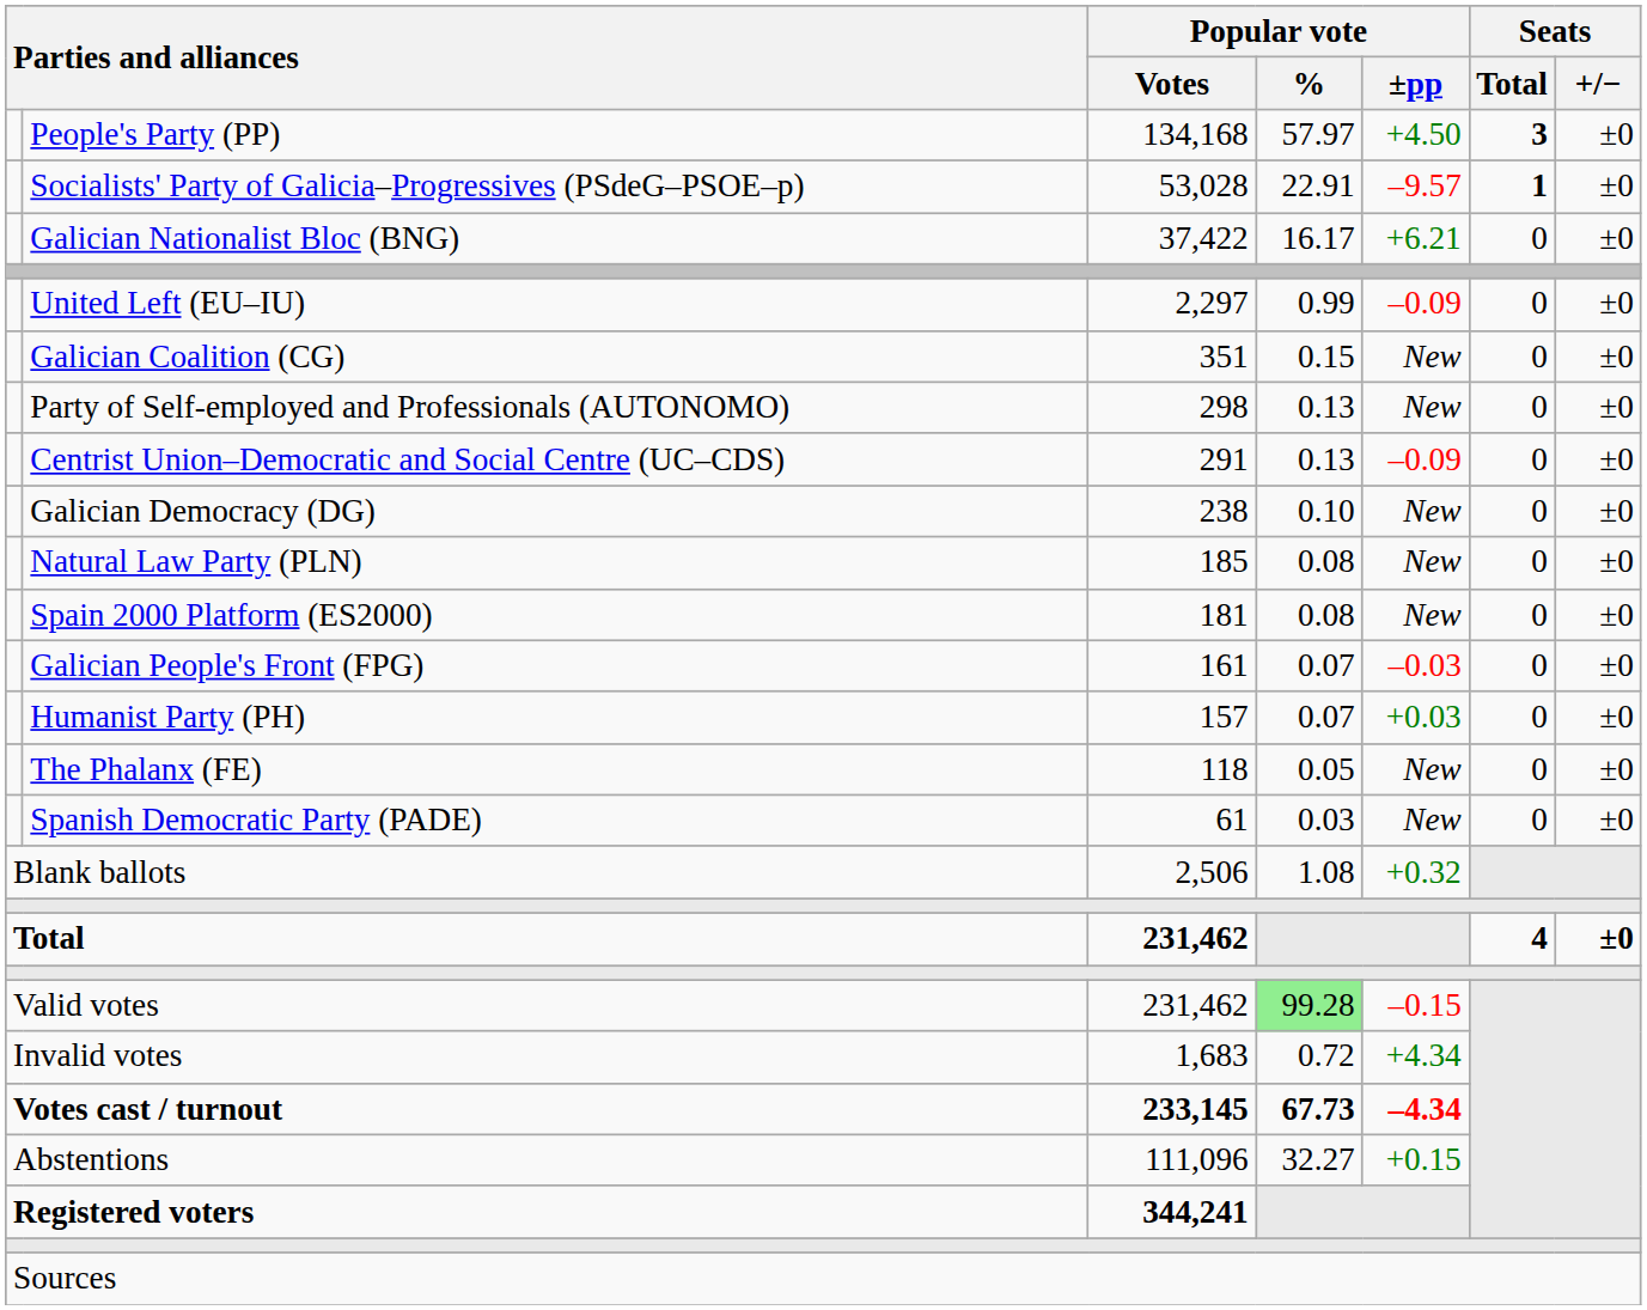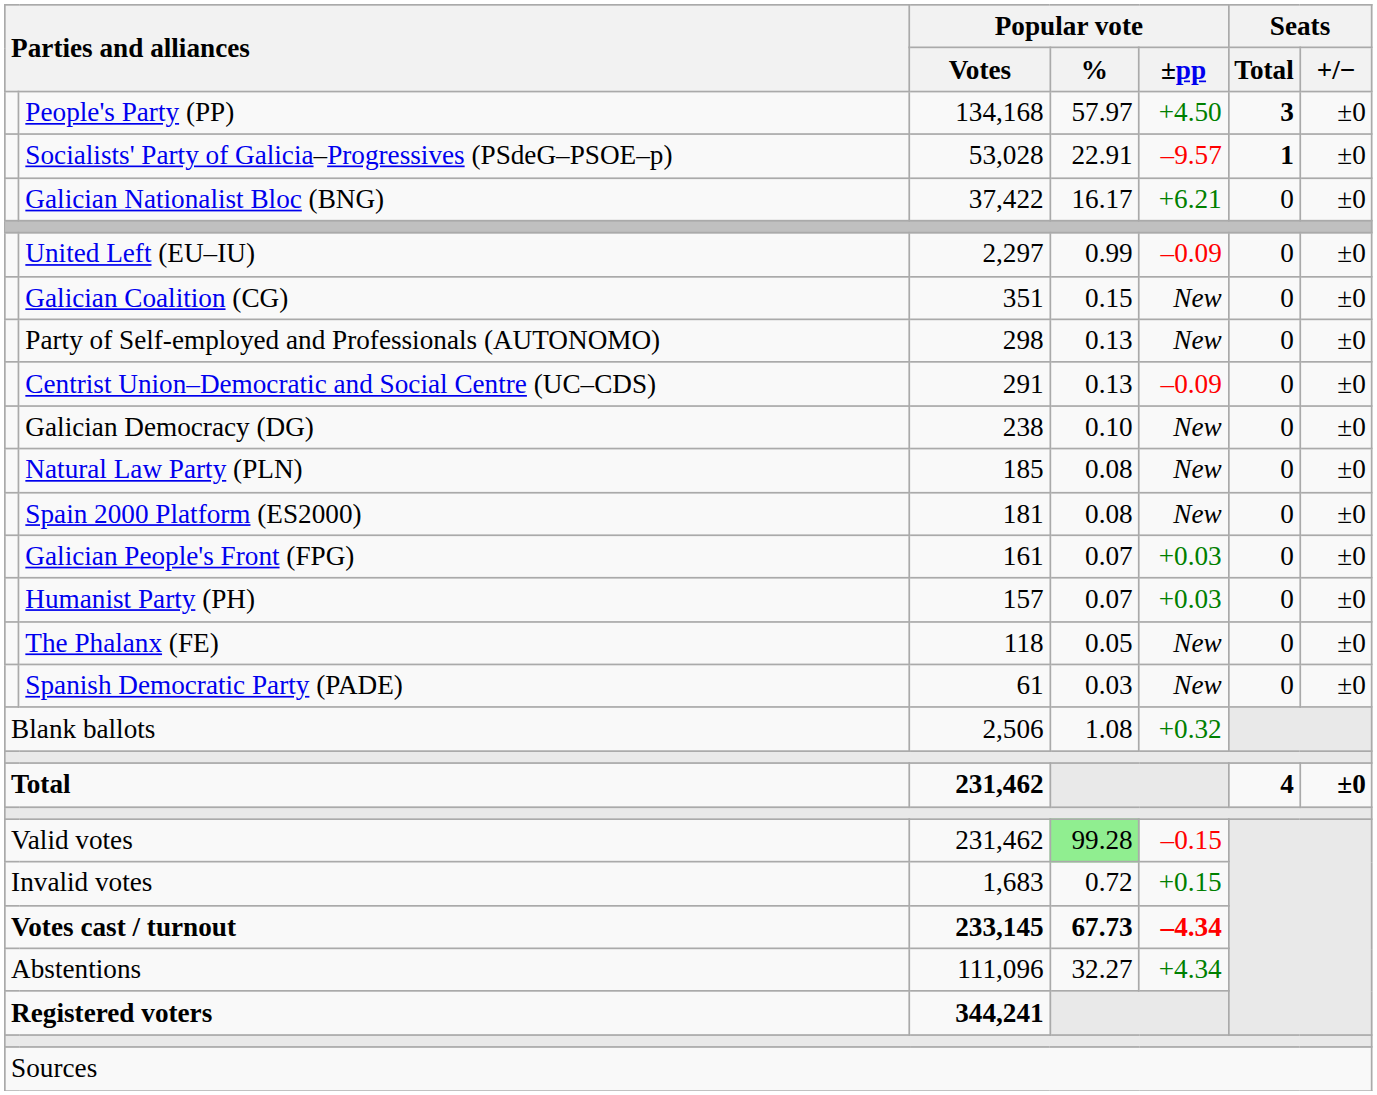Galician People's Front (FPG) | Popular vote / ±pp: –0.03 -> +0.03
Invalid votes | Popular vote / ±pp: +4.34 -> +0.15
Abstentions | Popular vote / ±pp: +0.15 -> +4.34
